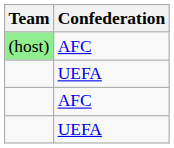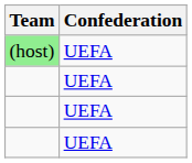row 2 | Confederation: AFC -> UEFA
row 4 | Confederation: AFC -> UEFA
